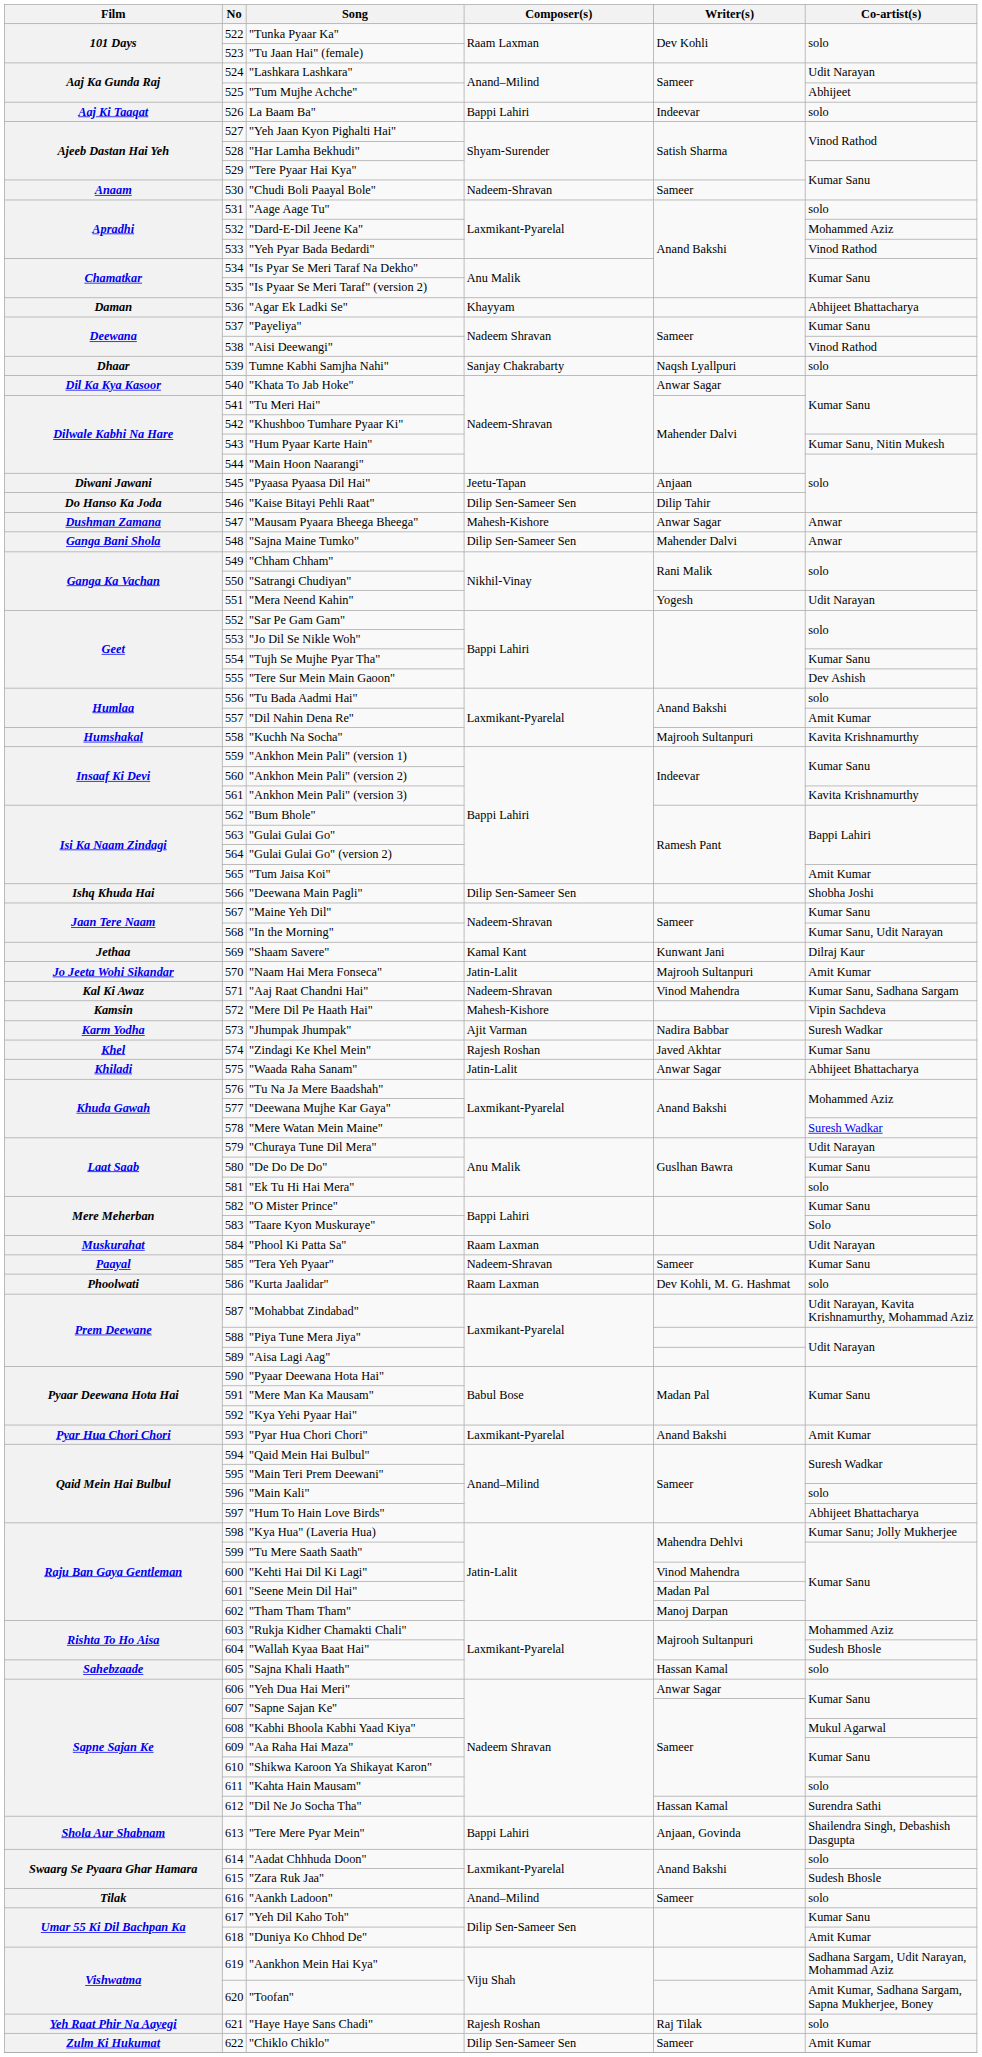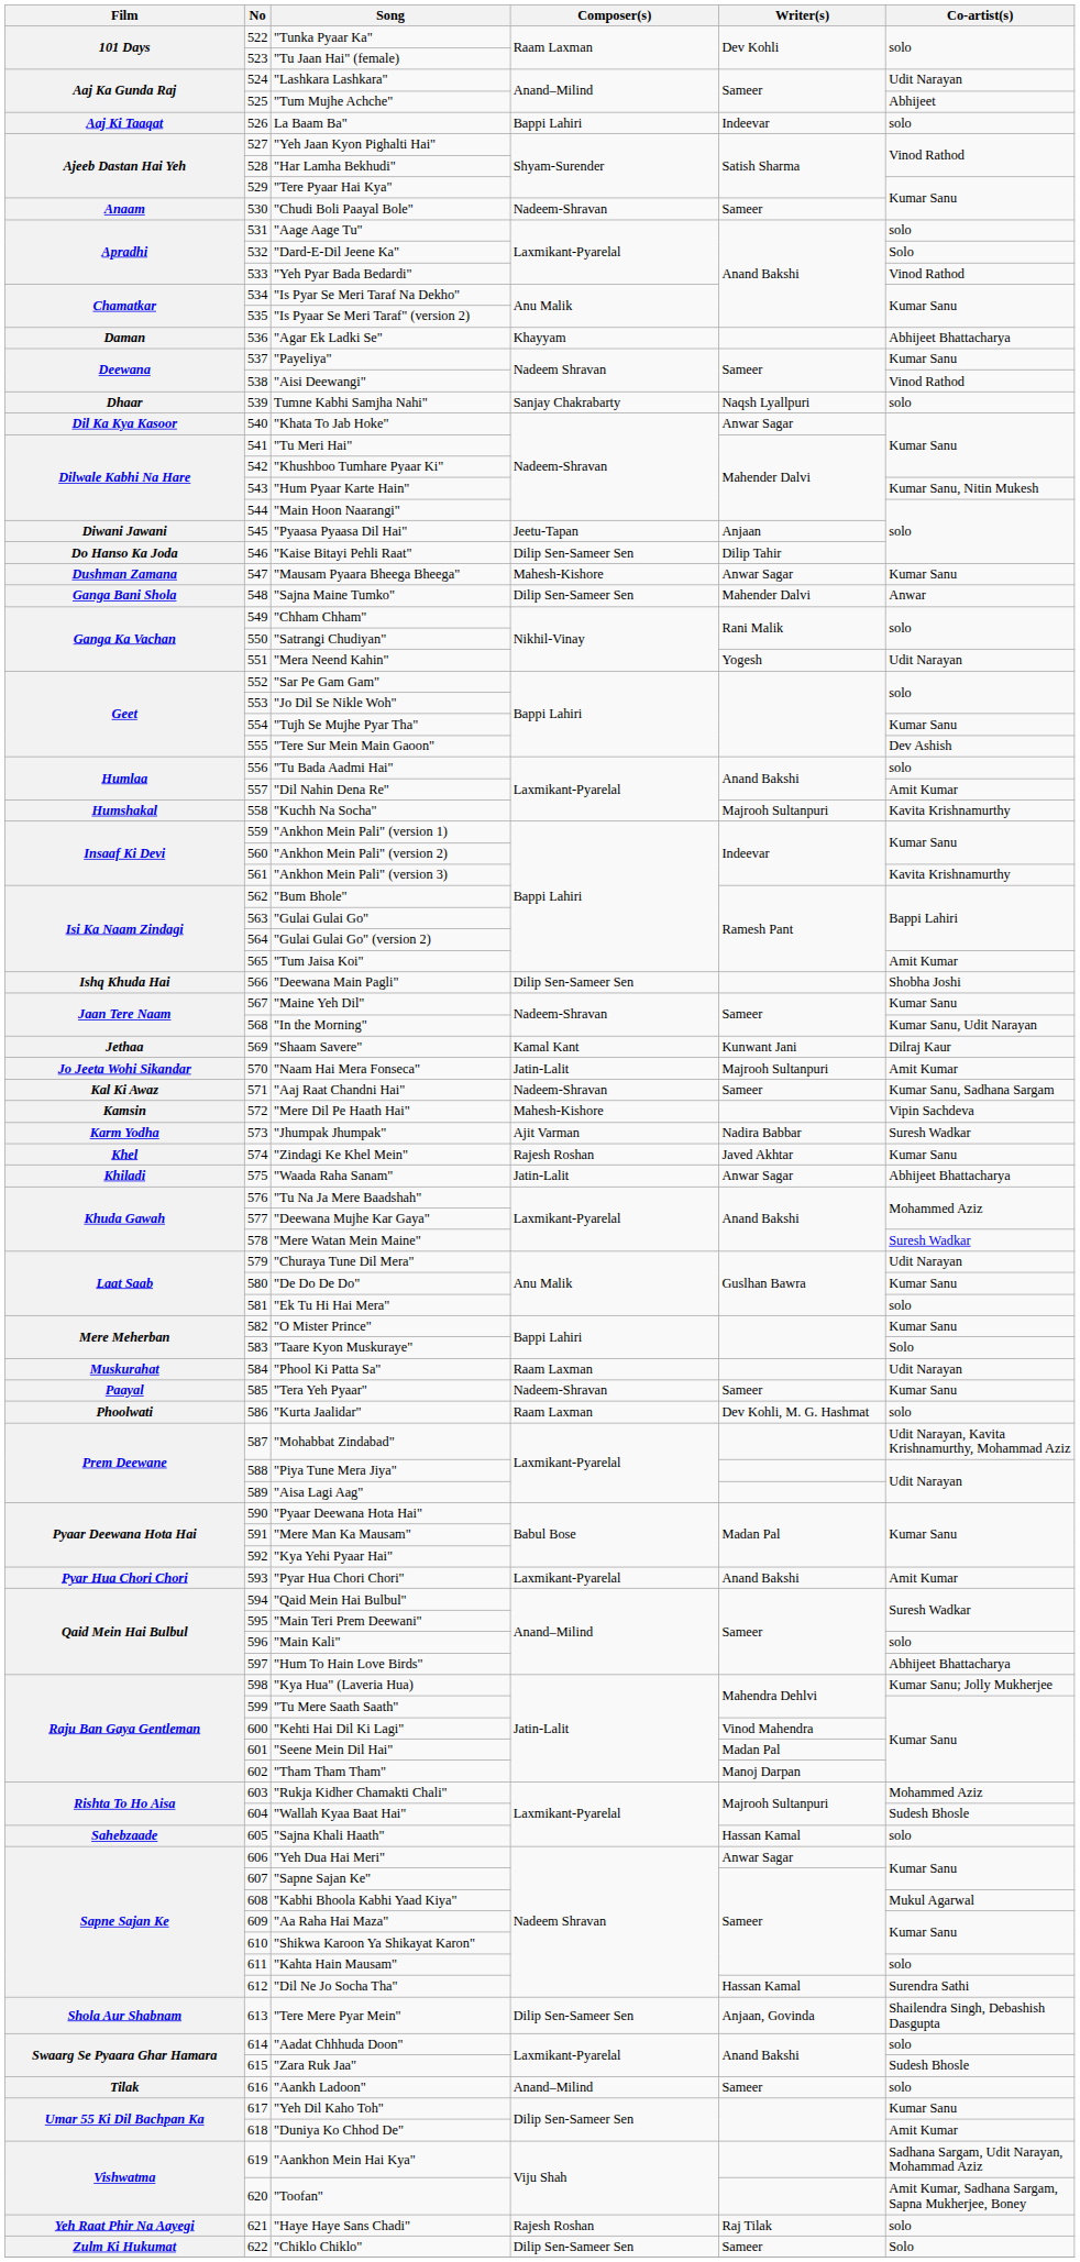"Dard-E-Dil Jeene Ka" | Co-artist(s): Mohammed Aziz -> Solo
"Mausam Pyaara Bheega Bheega" | Co-artist(s): Anwar -> Kumar Sanu
"Aaj Raat Chandni Hai" | Writer(s): Vinod Mahendra -> Sameer
"Tere Mere Pyar Mein" | Composer(s): Bappi Lahiri -> Dilip Sen-Sameer Sen
"Chiklo Chiklo" | Co-artist(s): Amit Kumar -> Solo
